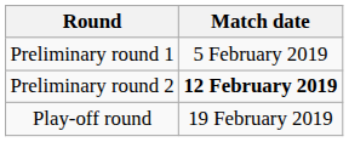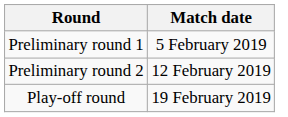Preliminary round 2 | Match date: bold -> normal
